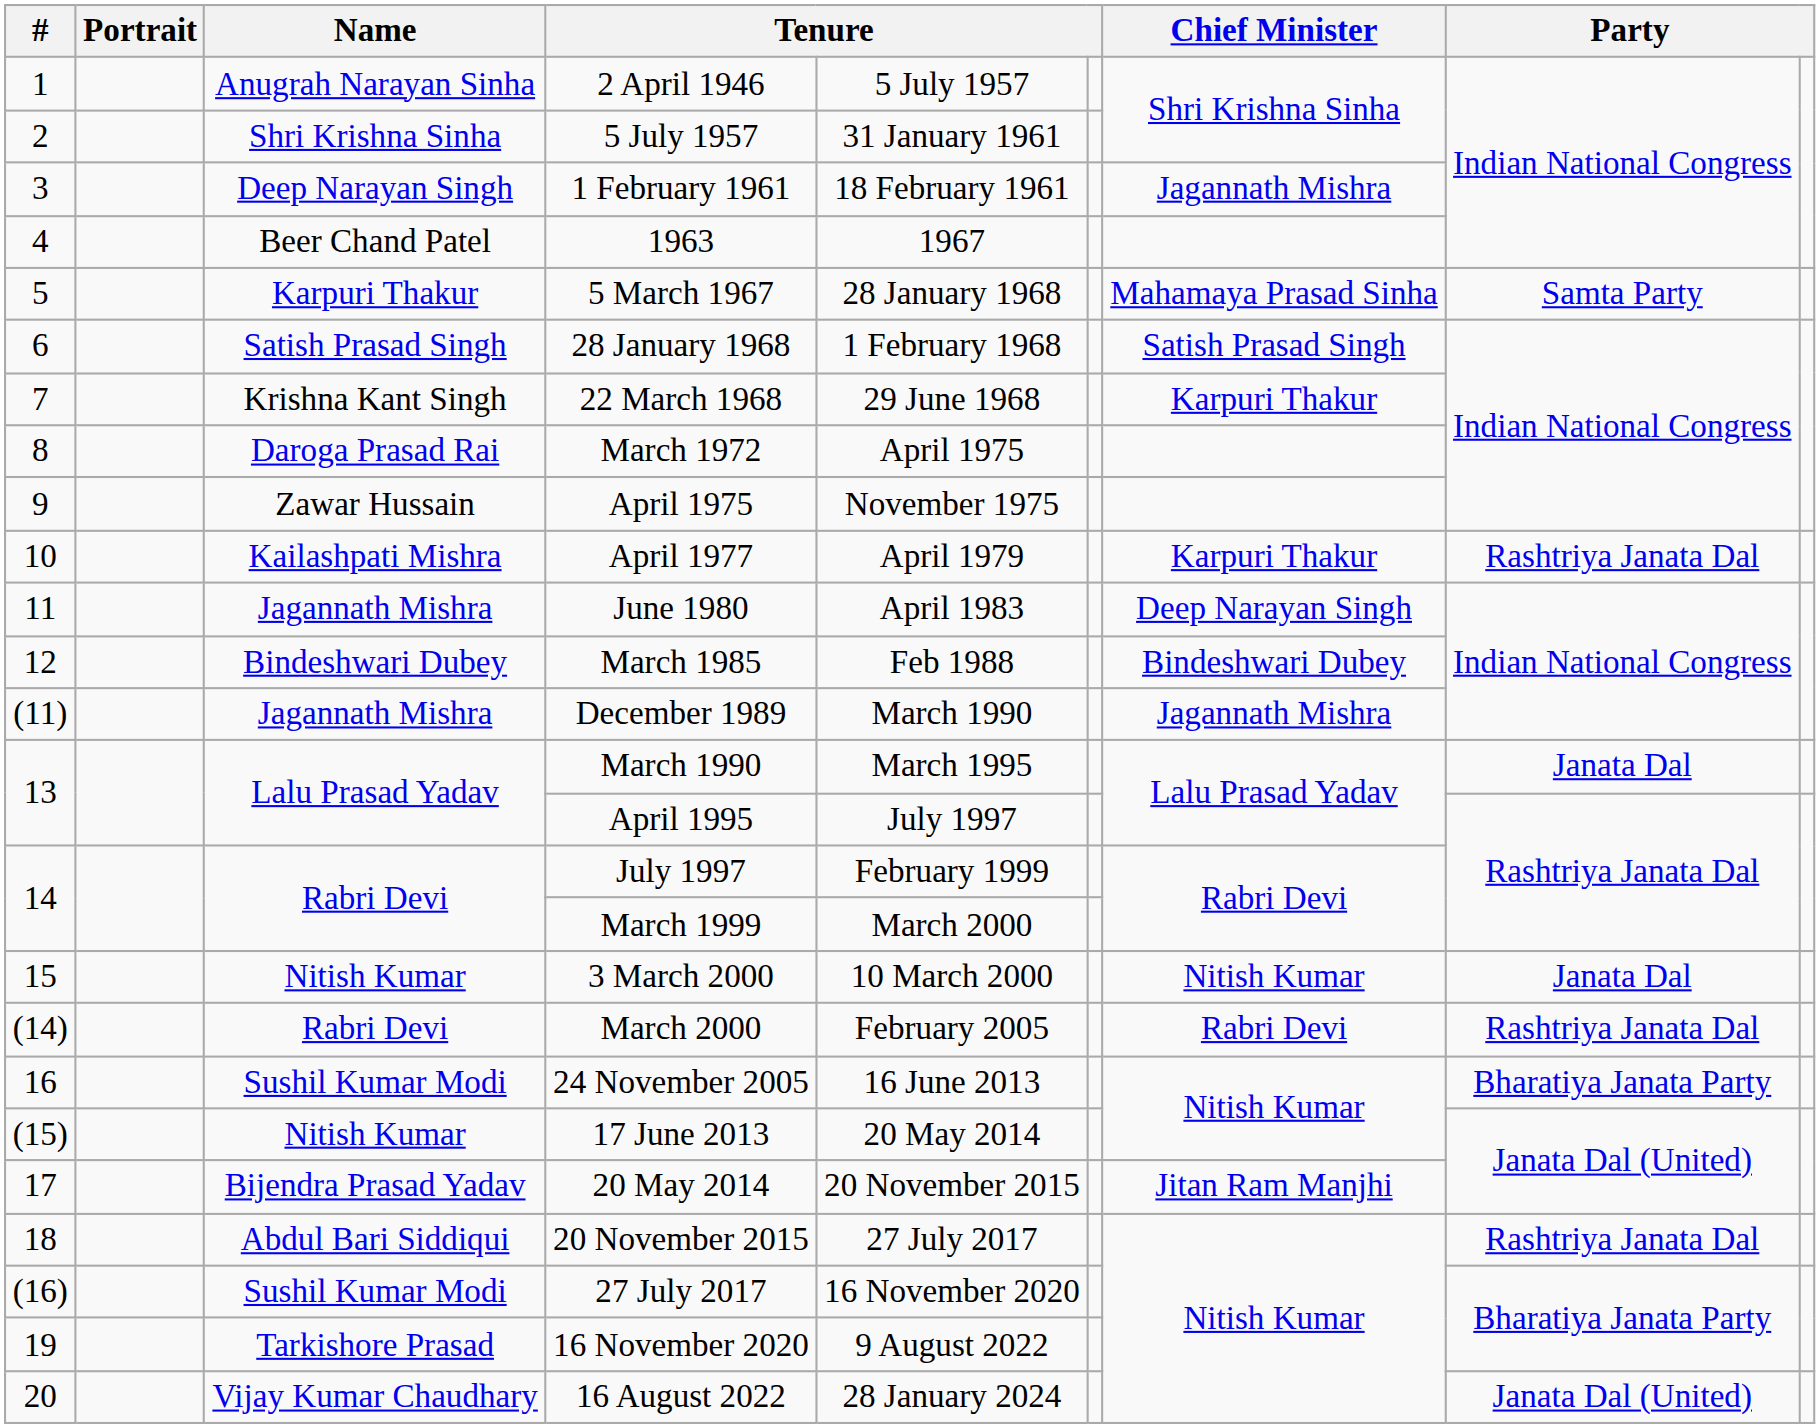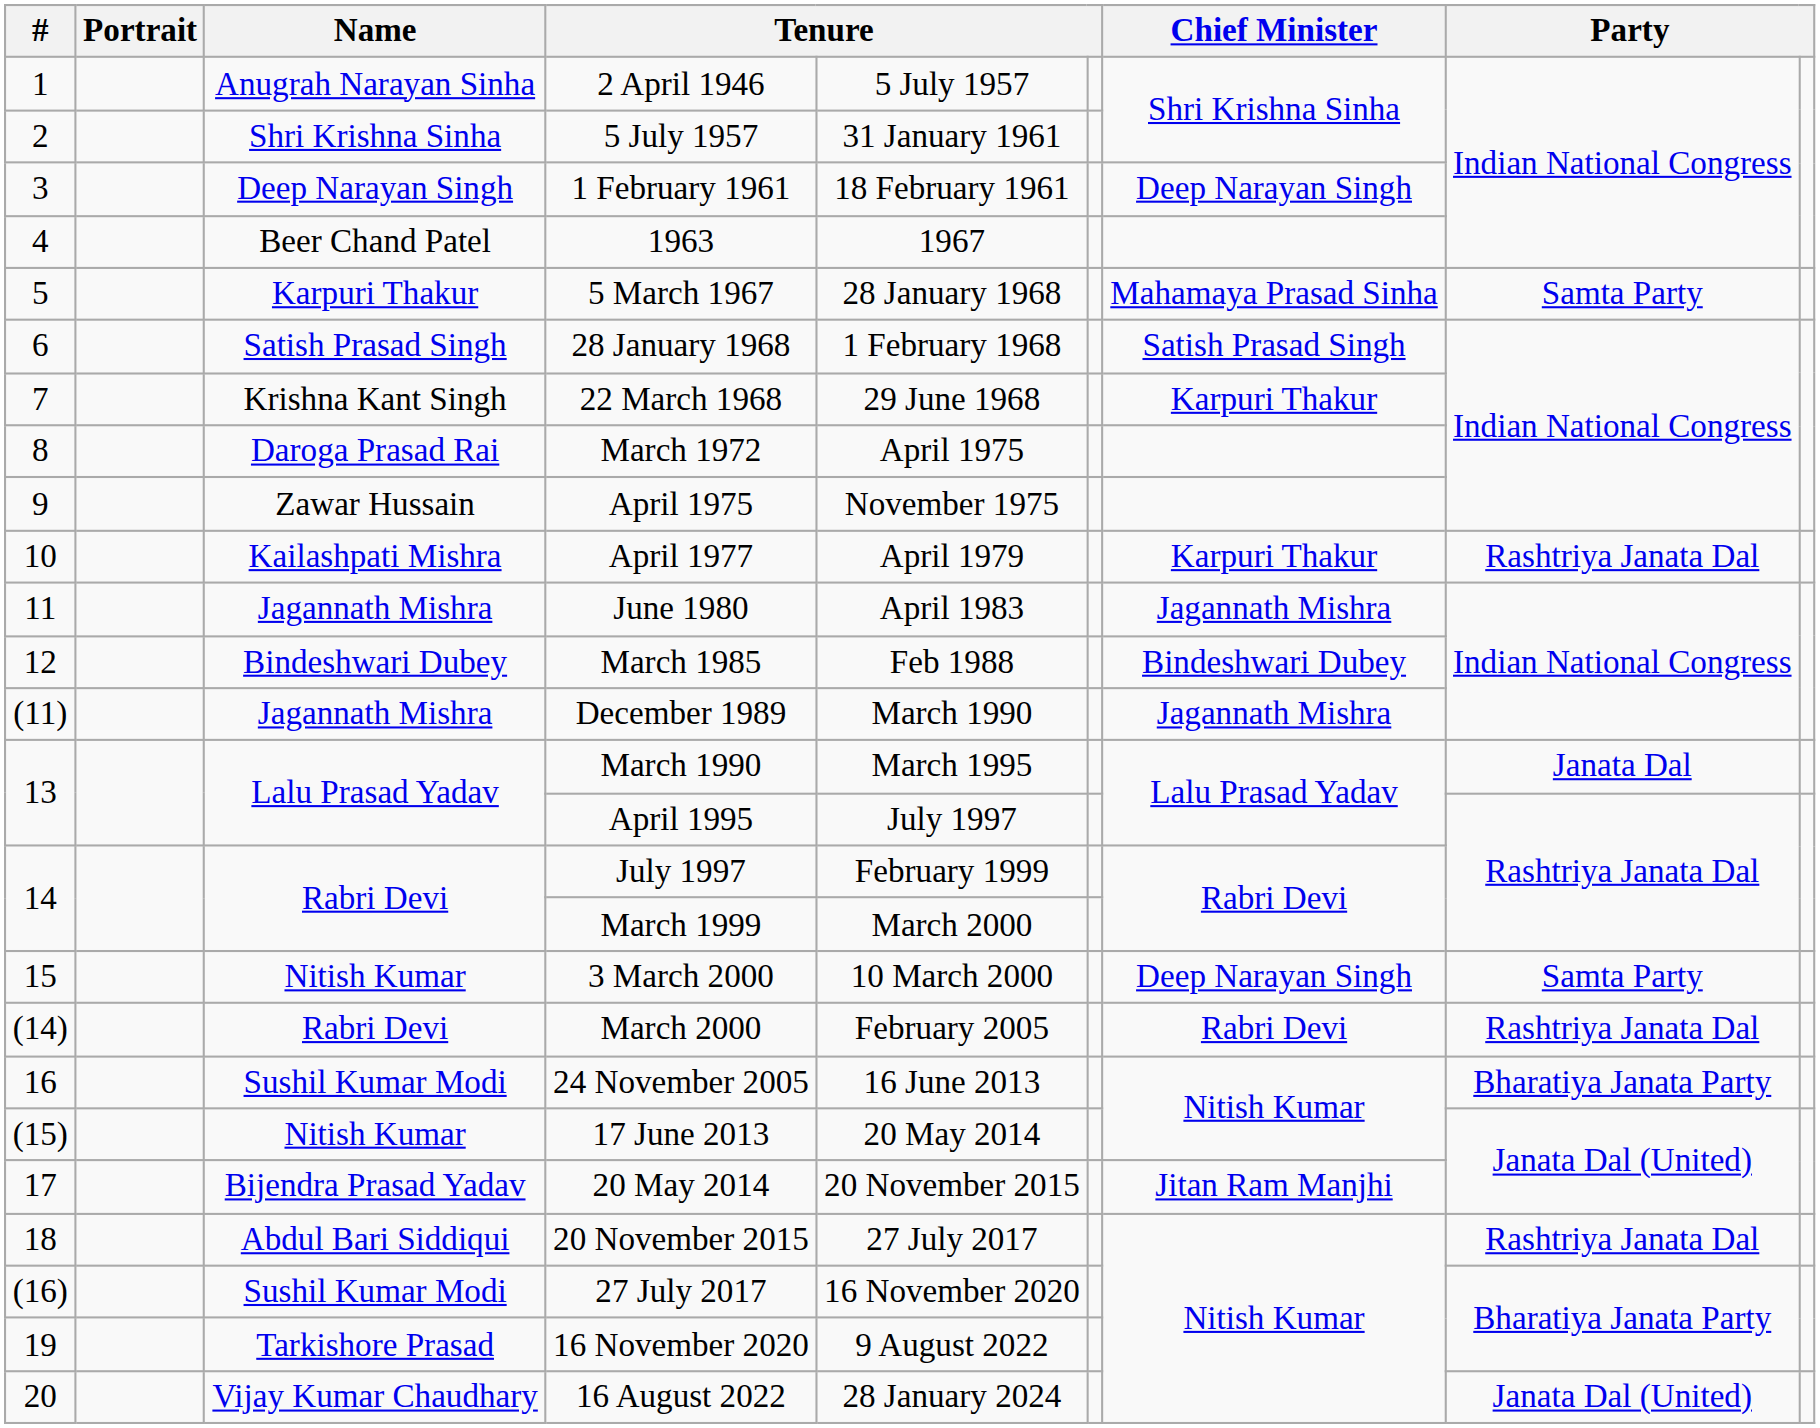1 February 1961 | Chief Minister: Jagannath Mishra -> Deep Narayan Singh
June 1980 | Chief Minister: Deep Narayan Singh -> Jagannath Mishra
3 March 2000 | Chief Minister: Nitish Kumar -> Deep Narayan Singh
3 March 2000 | column 8: Janata Dal -> Samta Party
